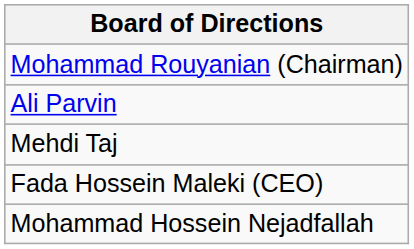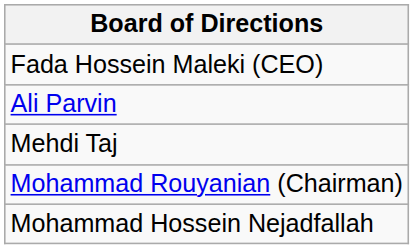row 2 | column 1: Mohammad Rouyanian (Chairman) -> Fada Hossein Maleki (CEO)
row 5 | column 1: Fada Hossein Maleki (CEO) -> Mohammad Rouyanian (Chairman)
